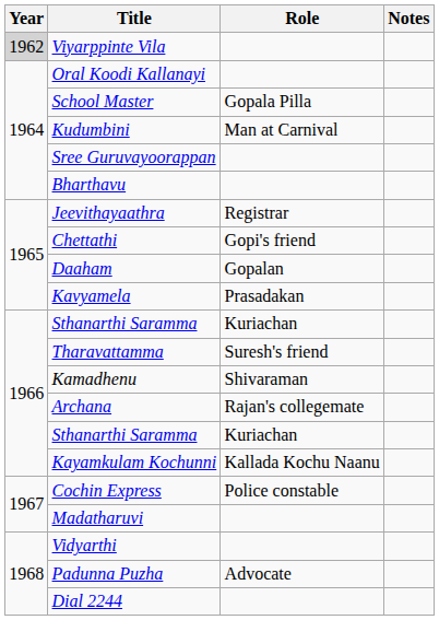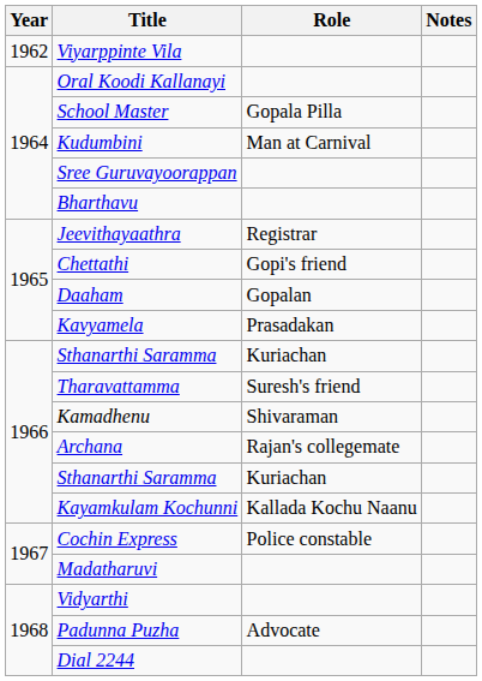Viyarppinte Vila | Year: lightgrey background -> no background
